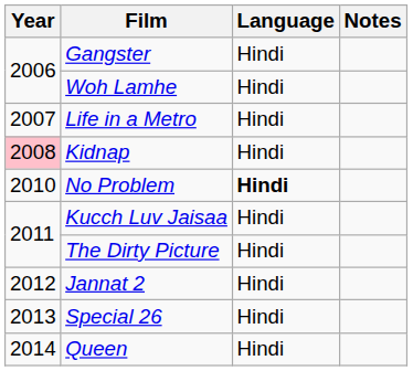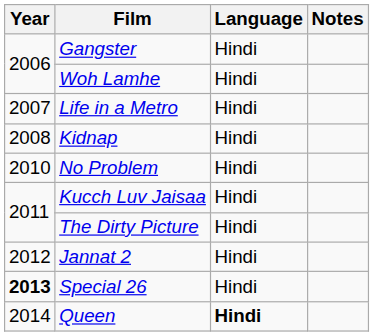Kidnap | Year: pink background -> no background
No Problem | Language: bold -> normal
Special 26 | Year: normal -> bold
Queen | Language: normal -> bold
